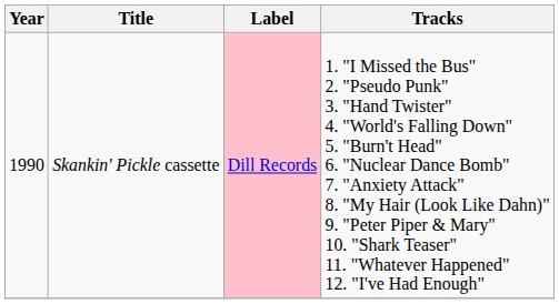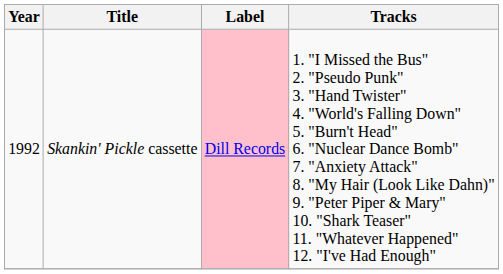Skankin' Pickle cassette | Year: 1990 -> 1992
